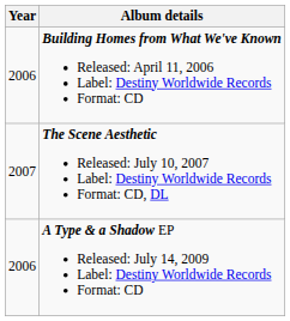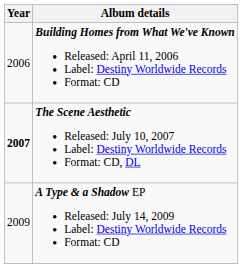row 3 | Year: normal -> bold
row 4 | Year: 2006 -> 2009
